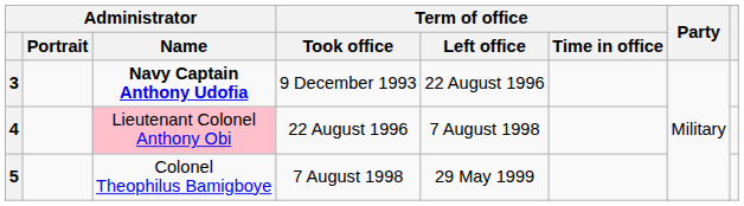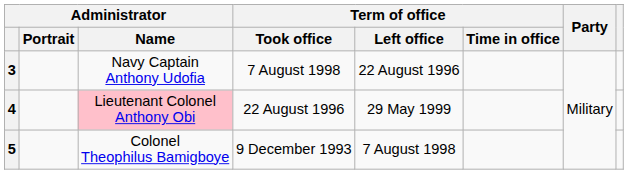3 | Administrator / Name: bold -> normal
3 | Term of office / Took office: 9 December 1993 -> 7 August 1998
4 | Term of office / Left office: 7 August 1998 -> 29 May 1999
5 | Term of office / Took office: 7 August 1998 -> 9 December 1993
5 | Term of office / Left office: 29 May 1999 -> 7 August 1998
